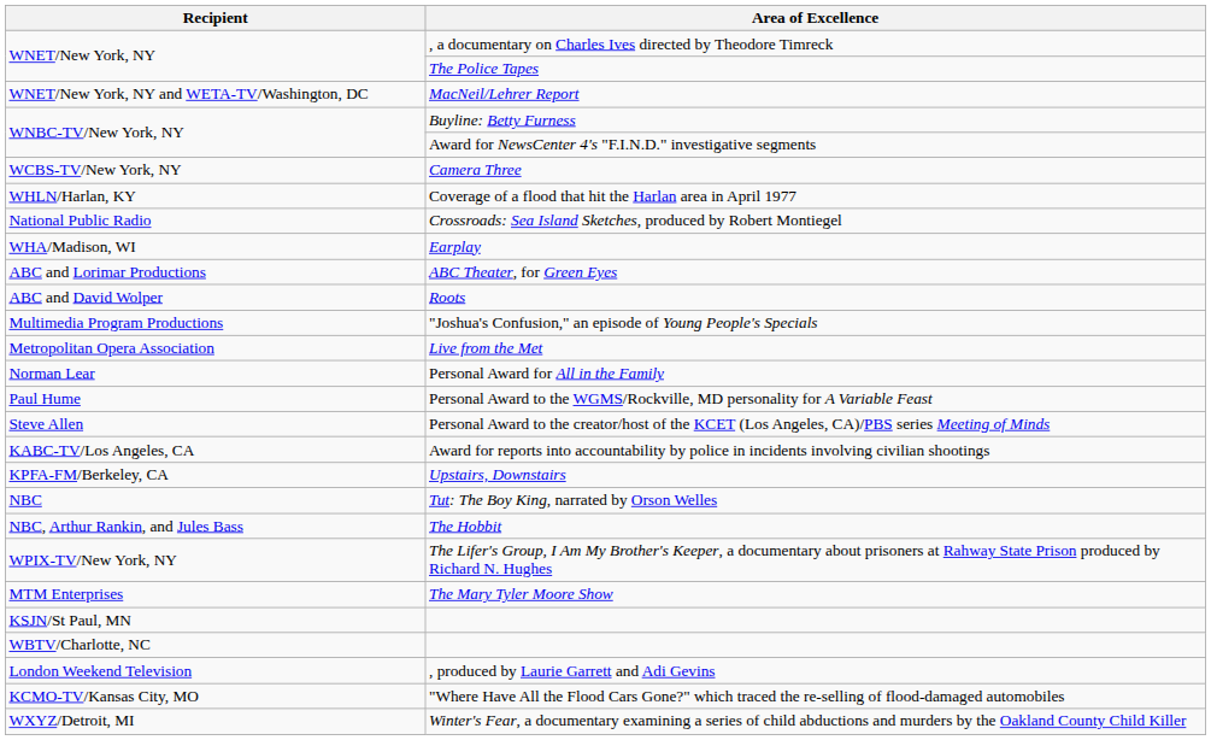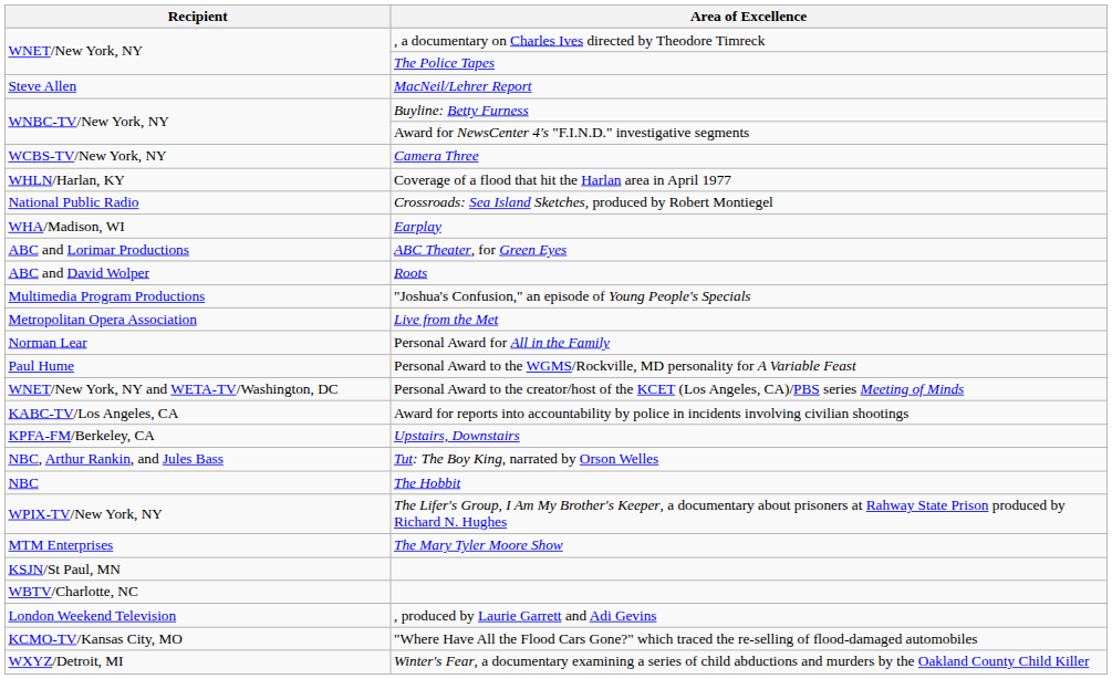row 4 | Recipient: WNET/New York, NY and WETA-TV/Washington, DC -> Steve Allen
row 17 | Recipient: Steve Allen -> WNET/New York, NY and WETA-TV/Washington, DC
row 20 | Recipient: NBC -> NBC, Arthur Rankin, and Jules Bass
row 21 | Recipient: NBC, Arthur Rankin, and Jules Bass -> NBC
